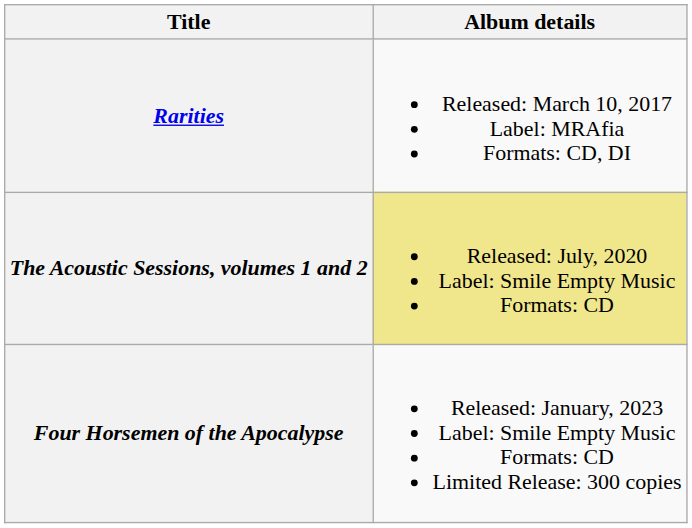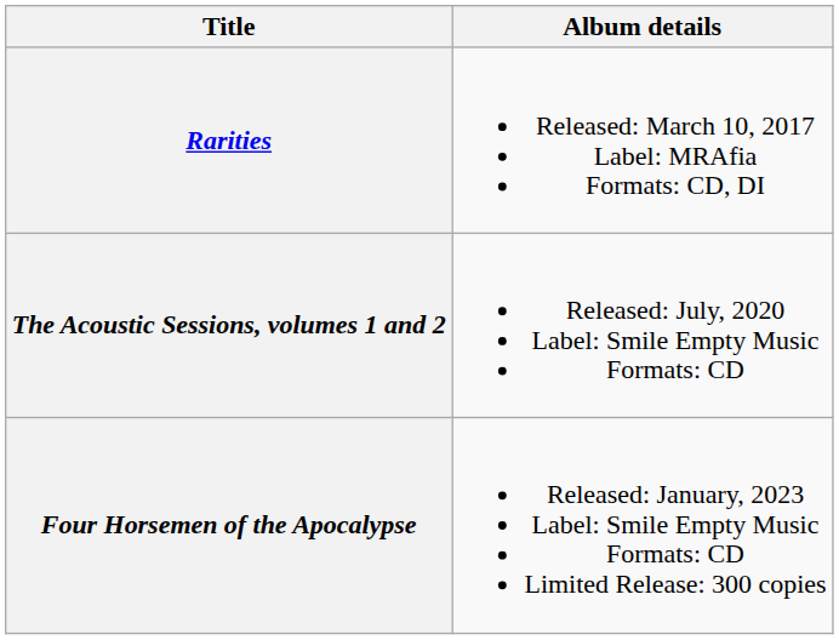The Acoustic Sessions, volumes 1 and 2 | Album details: khaki background -> no background
